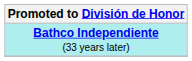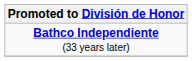Bathco Independiente (33 years later) | column 1: paleturquoise background -> no background
